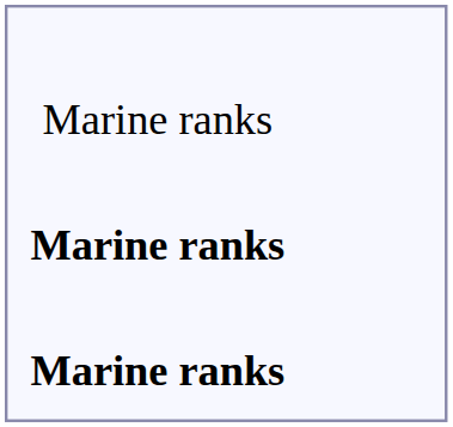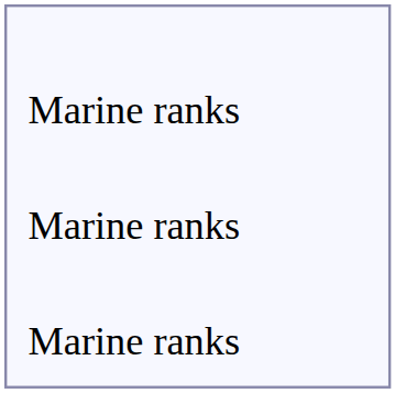row 2 | column 1: bold -> normal
row 3 | column 1: bold -> normal
